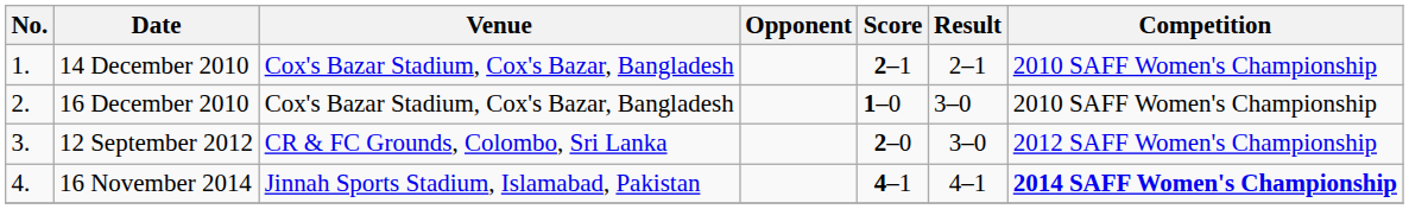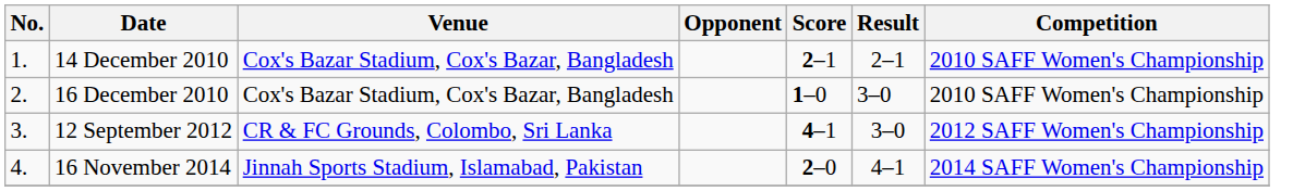12 September 2012 | Score: 2–0 -> 4–1
16 November 2014 | Score: 4–1 -> 2–0
16 November 2014 | Competition: bold -> normal
